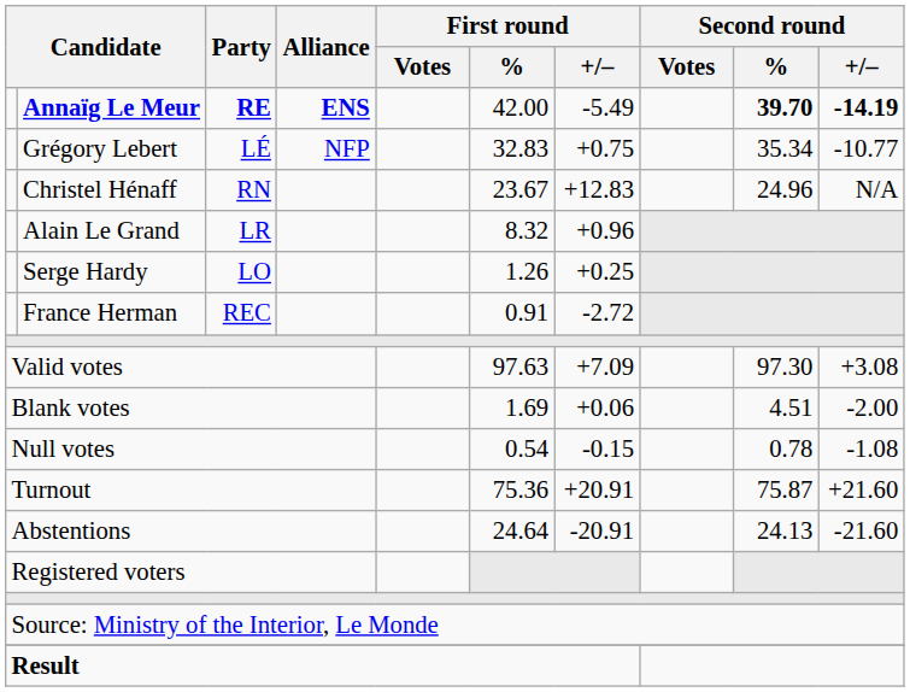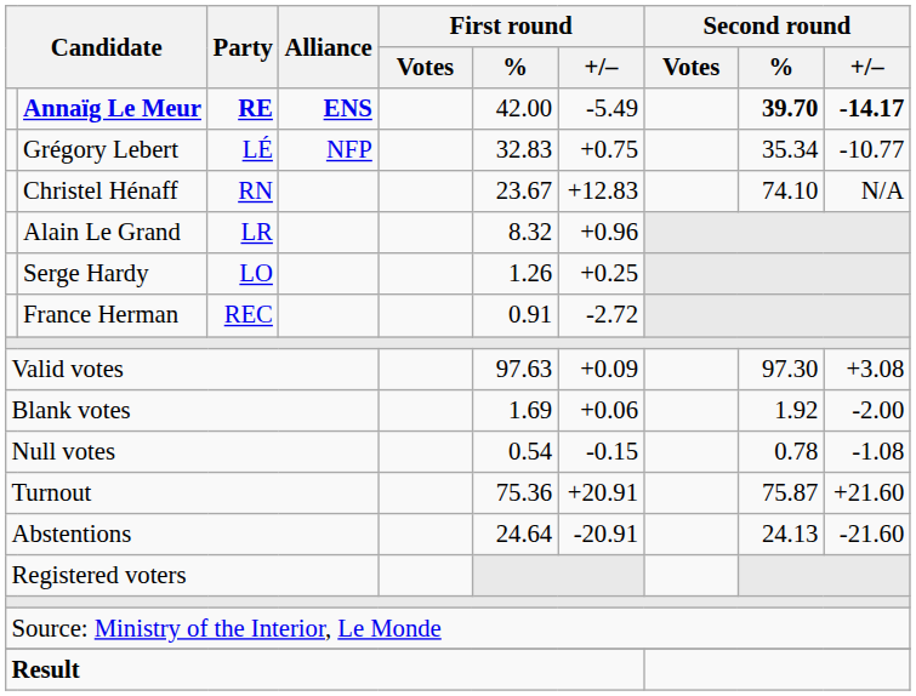Annaïg Le Meur | Second round / +/–: -14.19 -> -14.17
Christel Hénaff | Second round / %: 24.96 -> 74.10
Valid votes | First round / +/–: +7.09 -> +0.09
Blank votes | Second round / %: 4.51 -> 1.92
